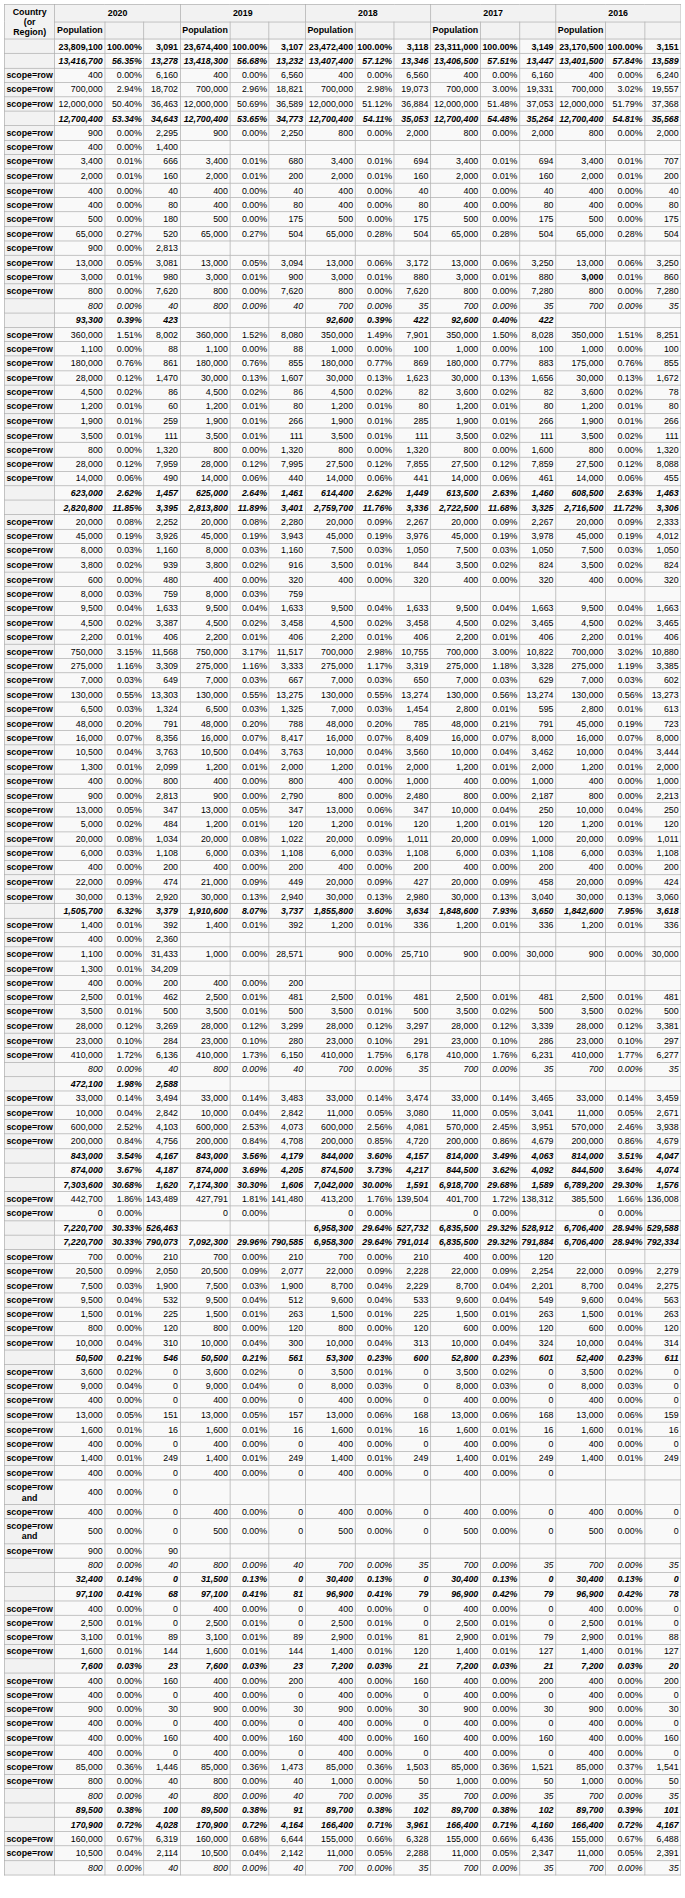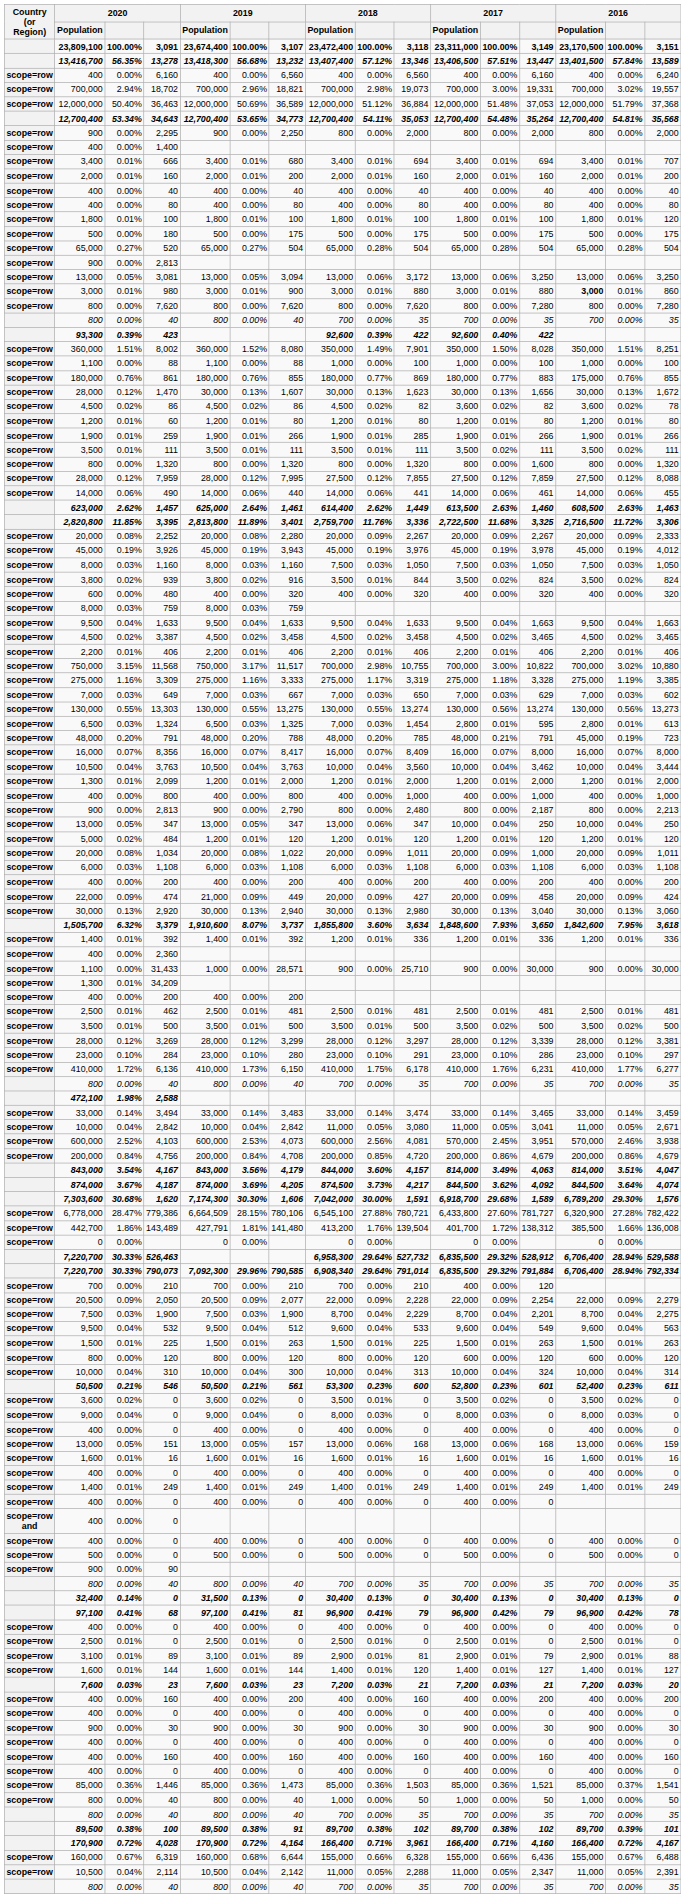+ row: scope=row | 1,800 | 0.01% | 100 | 1,800 | 0.01% | 100 | 1,800 | 0.01% | 100 | 1,800 | 0.01% | 100 | 1,800 | 0.01% | 120
+ row: scope=row | 6,778,000 | 28.47% | 779,386 | 6,664,509 | 28.15% | 780,106 | 6,545,100 | 27.88% | 780,721 | 6,433,800 | 27.60% | 781,727 | 6,320,900 | 27.28% | 782,422
790,073 | 2018 / Population: 6,958,300 -> 6,908,340
500 / 0 | Country (or Region): scope=row and -> scope=row
